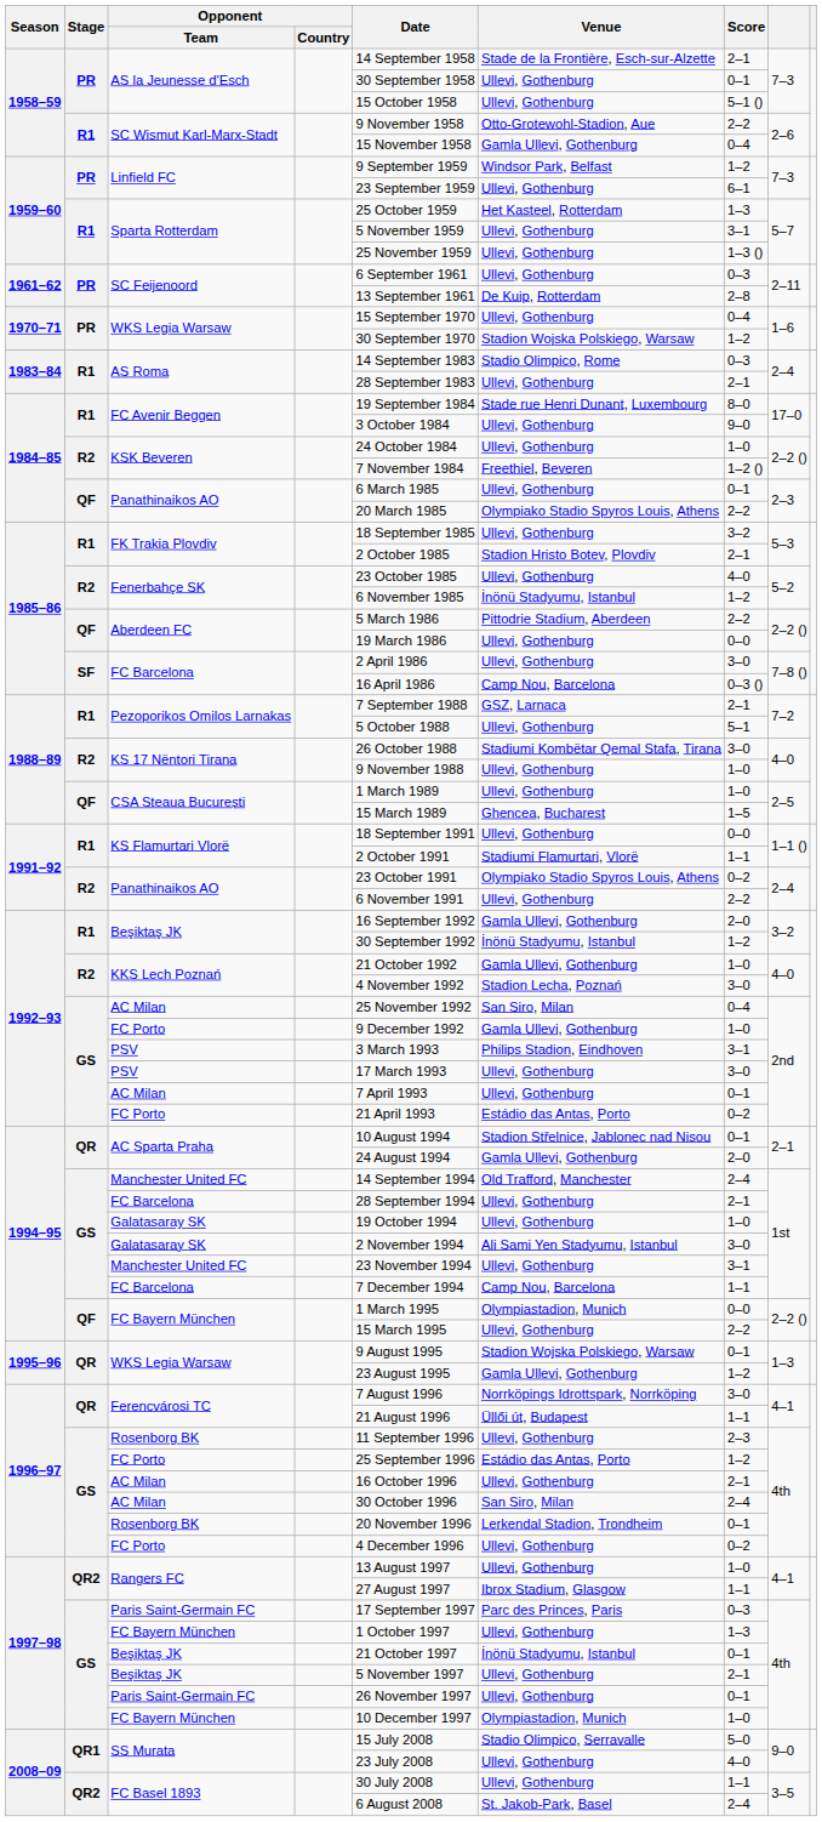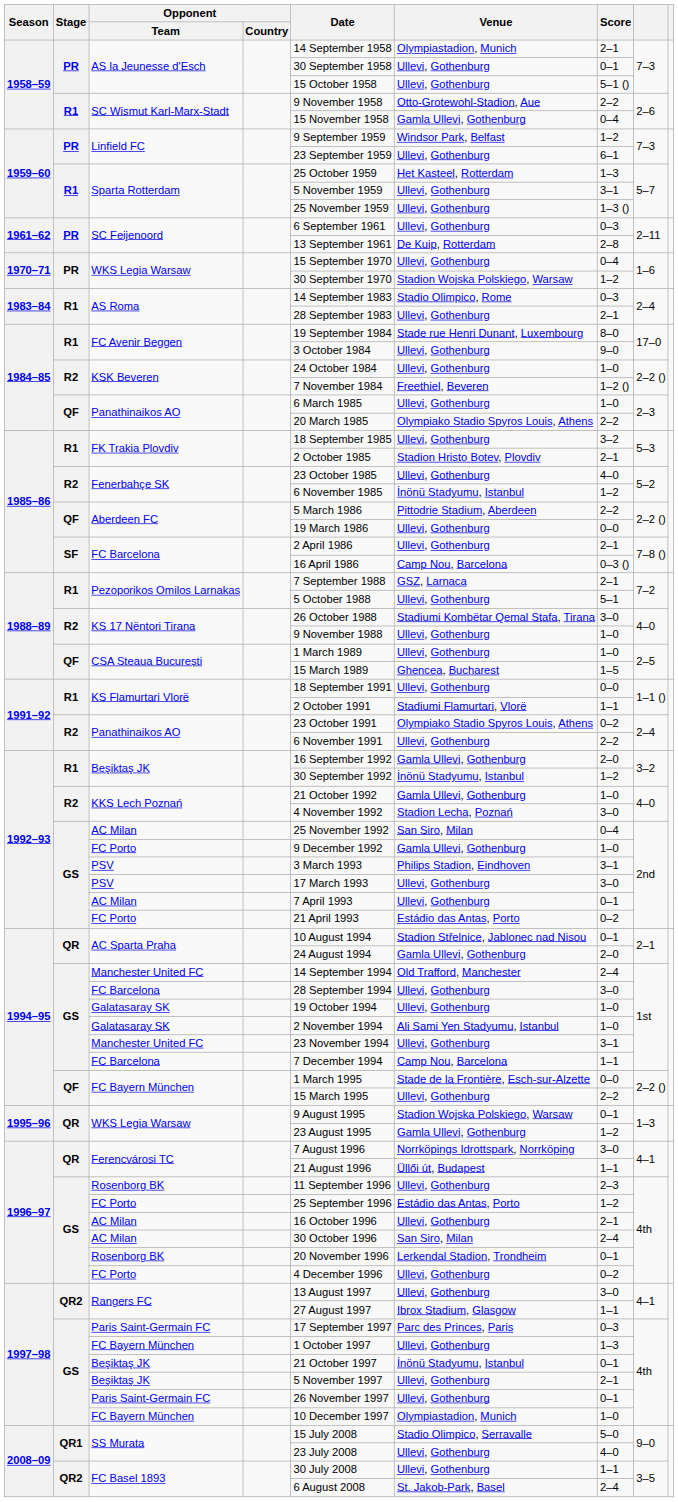row 3 | Venue: Stade de la Frontière, Esch-sur-Alzette -> Olympiastadion, Munich
row 23 | Score: 0–1 -> 1–0
row 31 | Score: 3–0 -> 2–1
row 56 | Score: 2–1 -> 3–0
row 58 | Score: 3–0 -> 1–0
row 61 | Venue: Olympiastadion, Munich -> Stade de la Frontière, Esch-sur-Alzette
row 73 | Score: 1–0 -> 3–0
